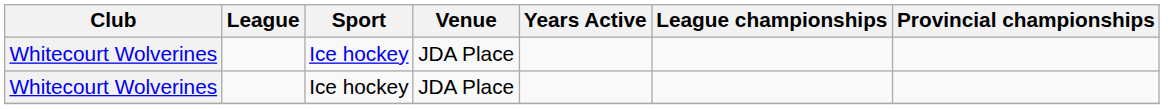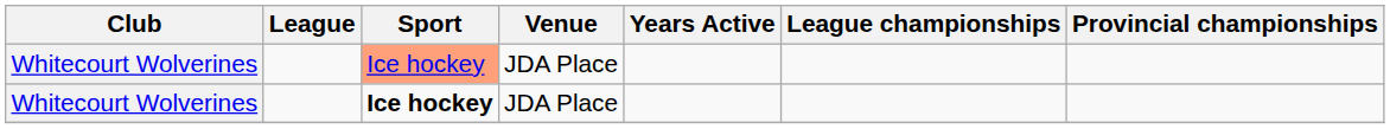row 2 | Sport: no background -> lightsalmon background
row 3 | Sport: normal -> bold
